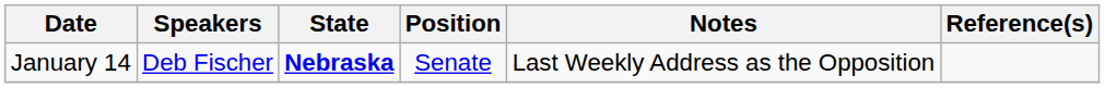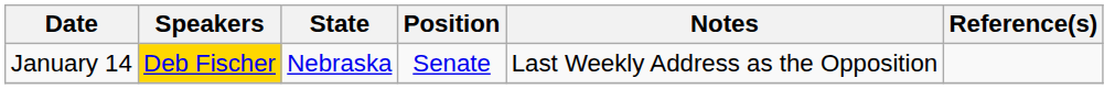January 14 | Speakers: no background -> gold background
January 14 | State: bold -> normal
